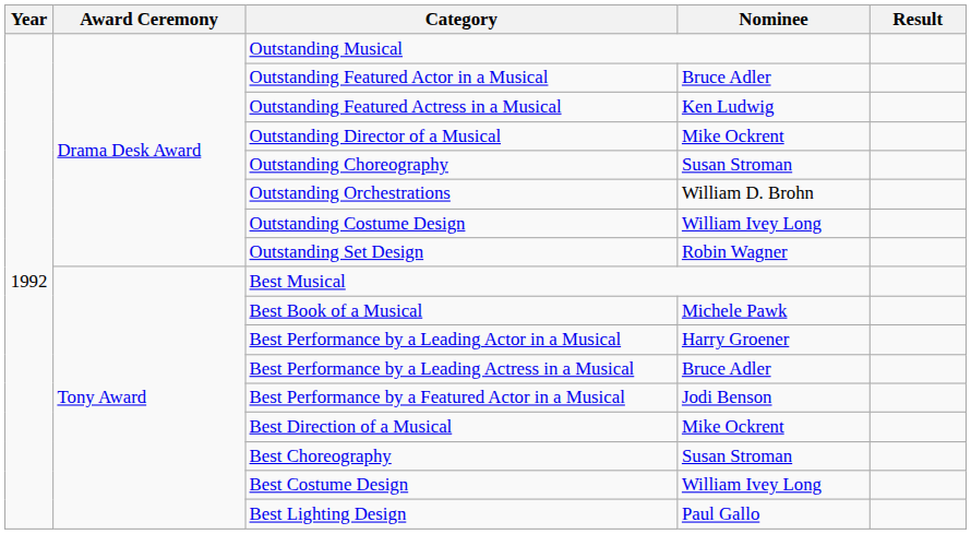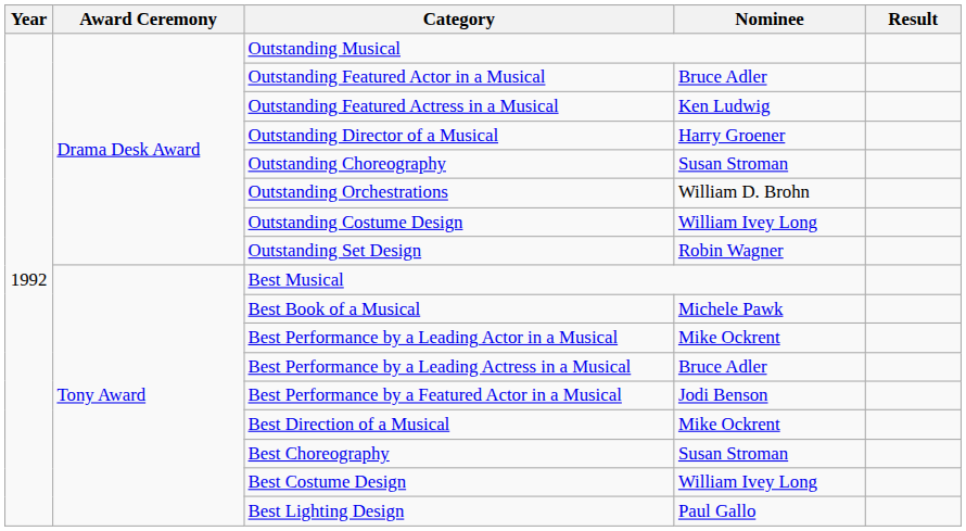Outstanding Director of a Musical | Nominee: Mike Ockrent -> Harry Groener
Best Performance by a Leading Actor in a Musical | Nominee: Harry Groener -> Mike Ockrent
